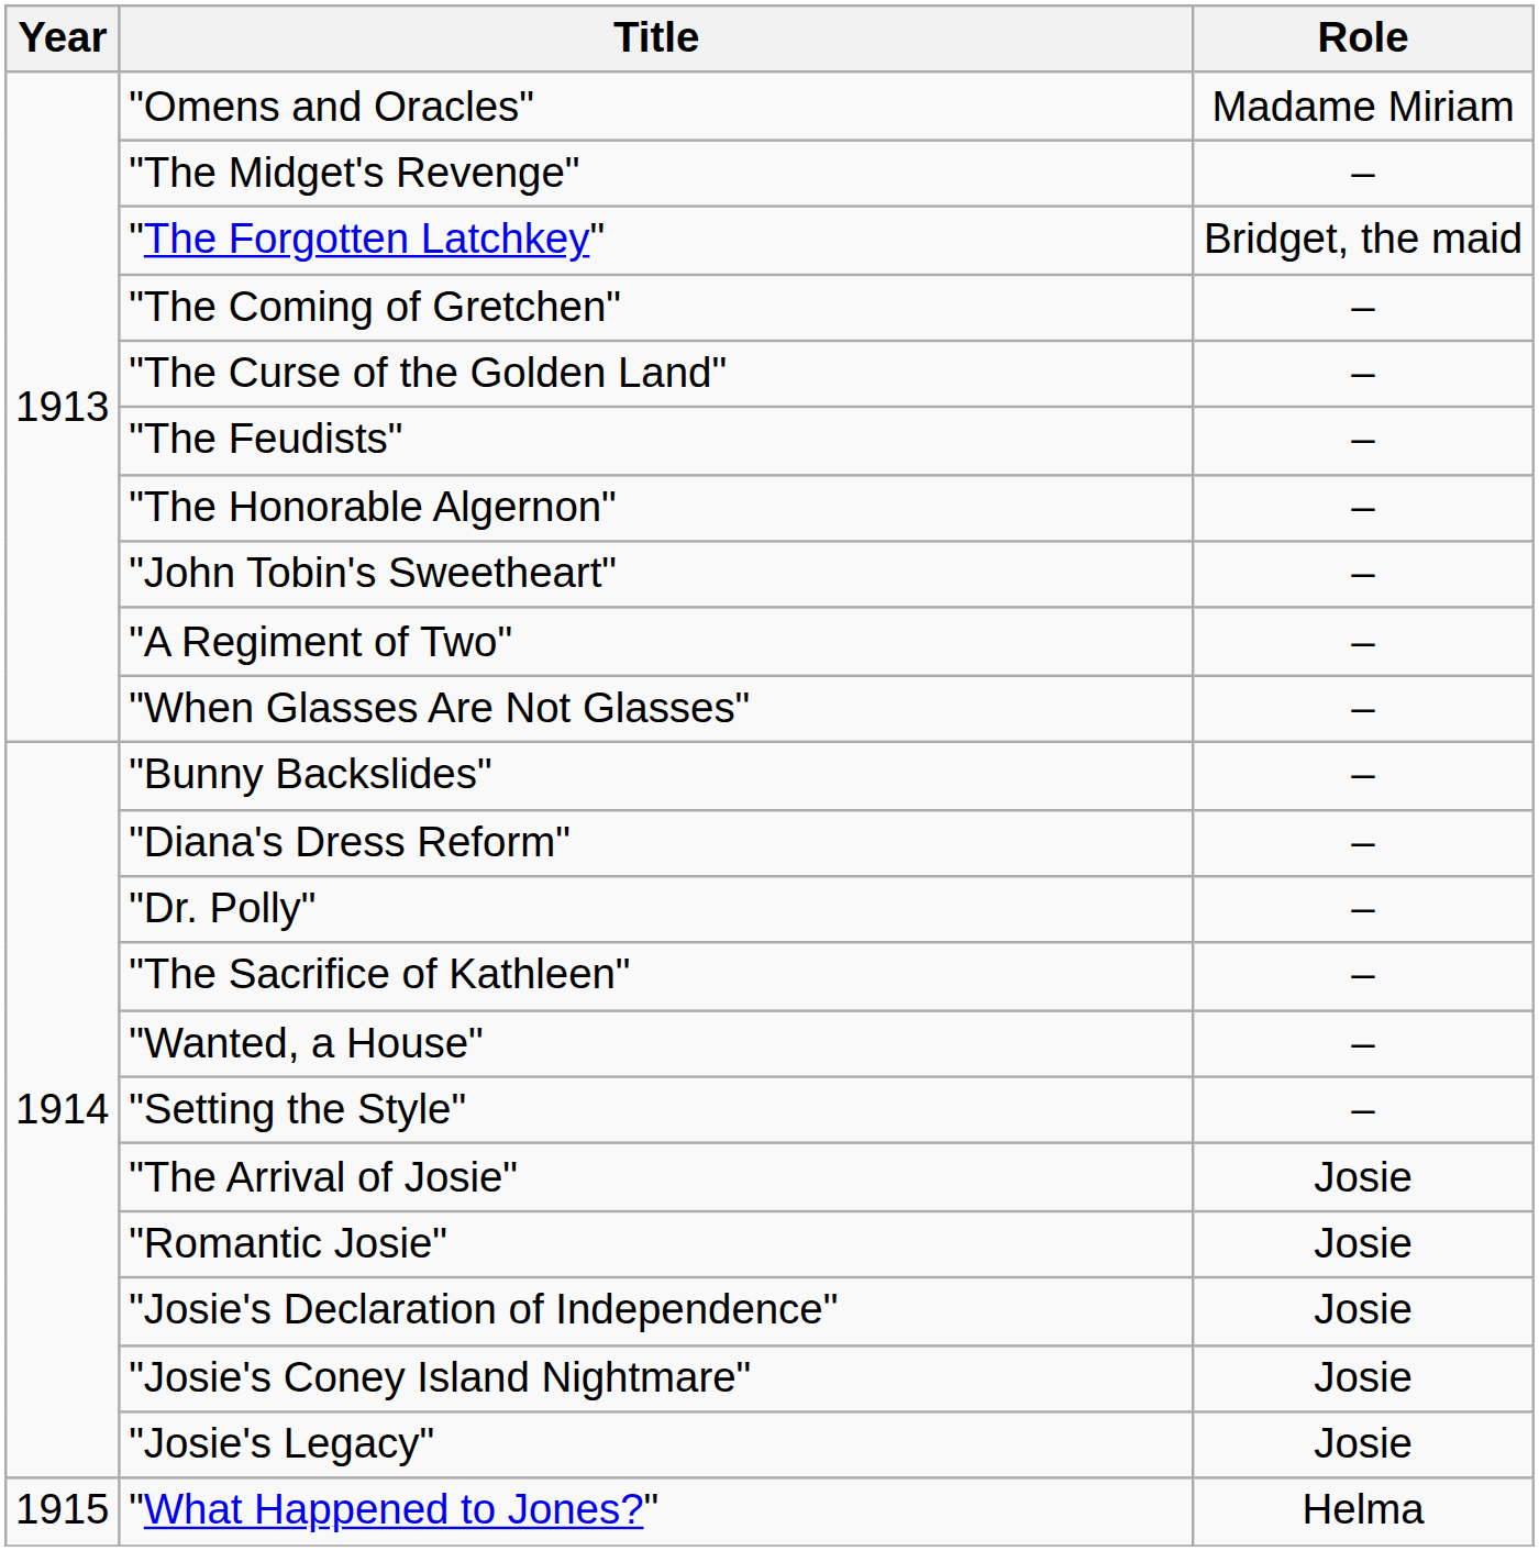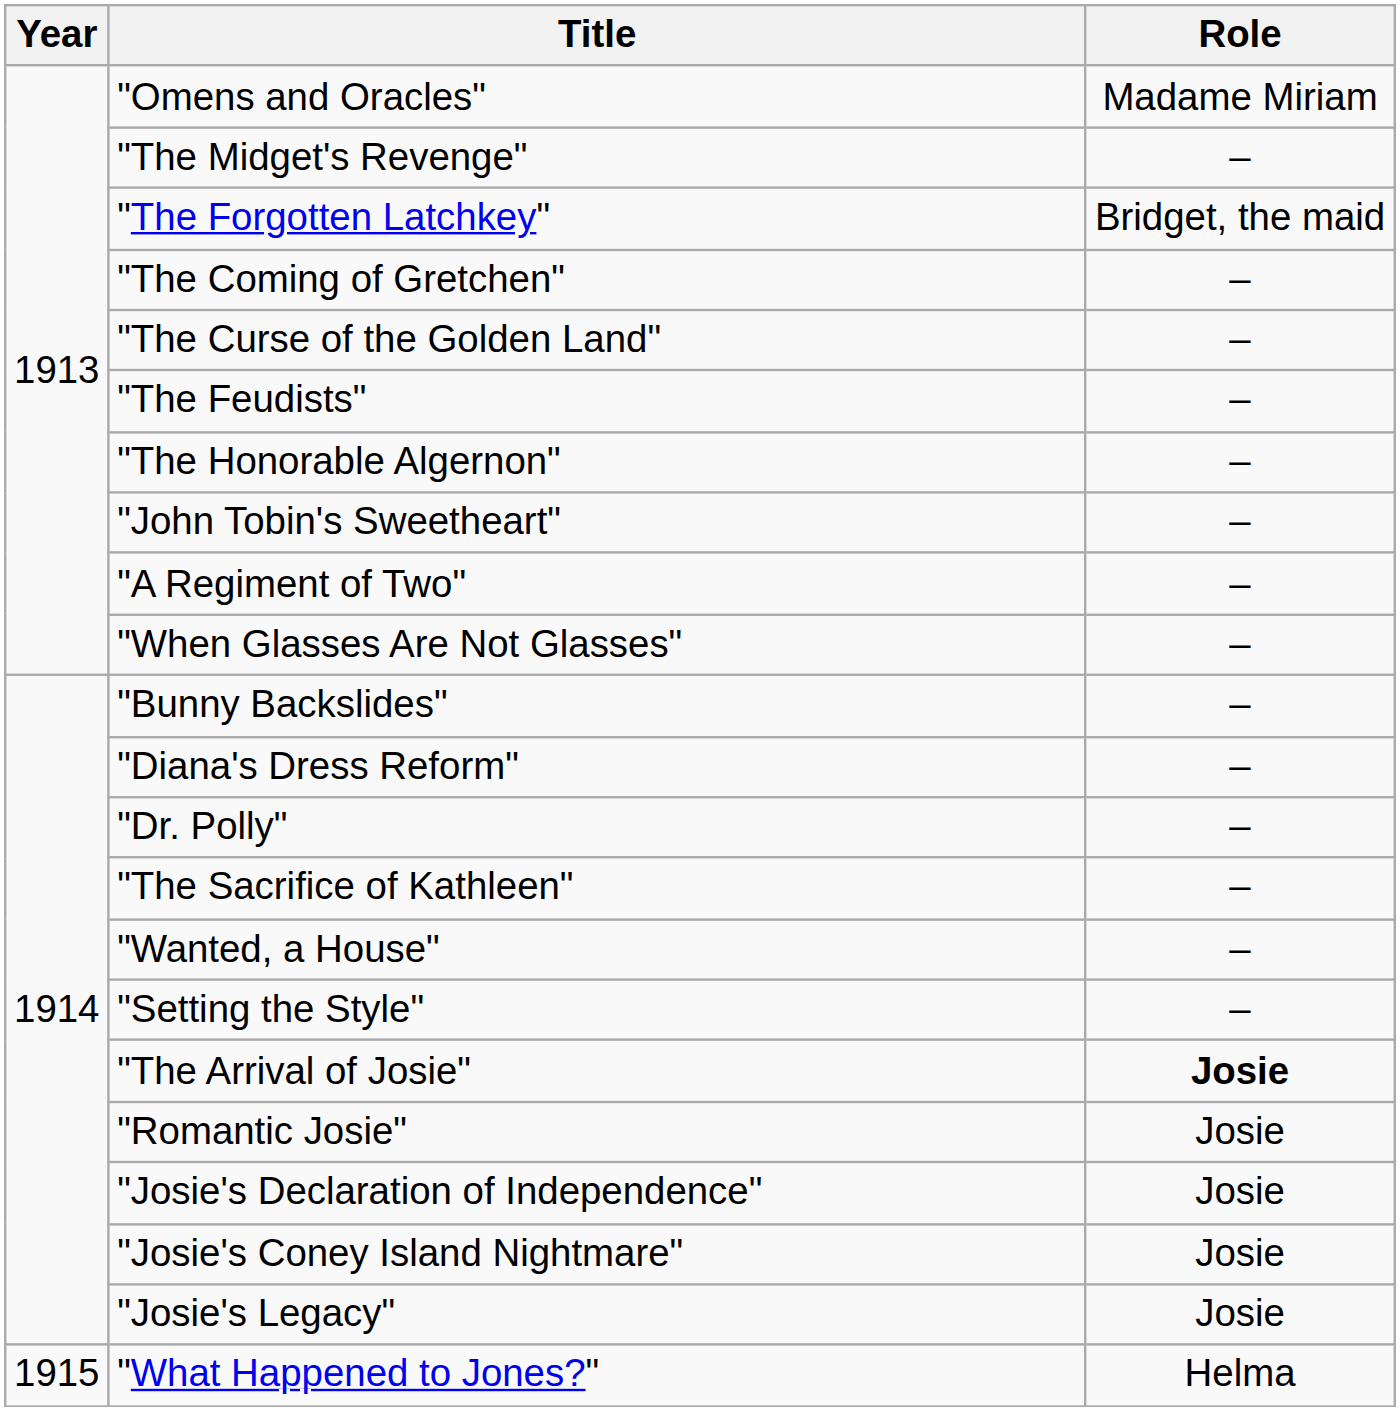"The Arrival of Josie" | Role: normal -> bold
